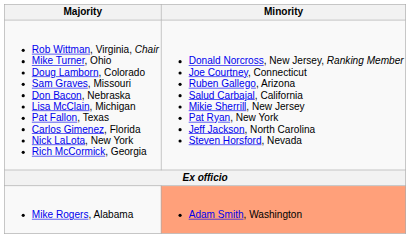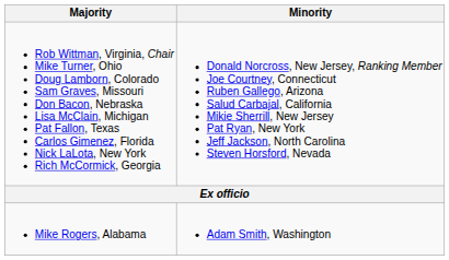Mike Rogers, Alabama | Minority: lightsalmon background -> no background
